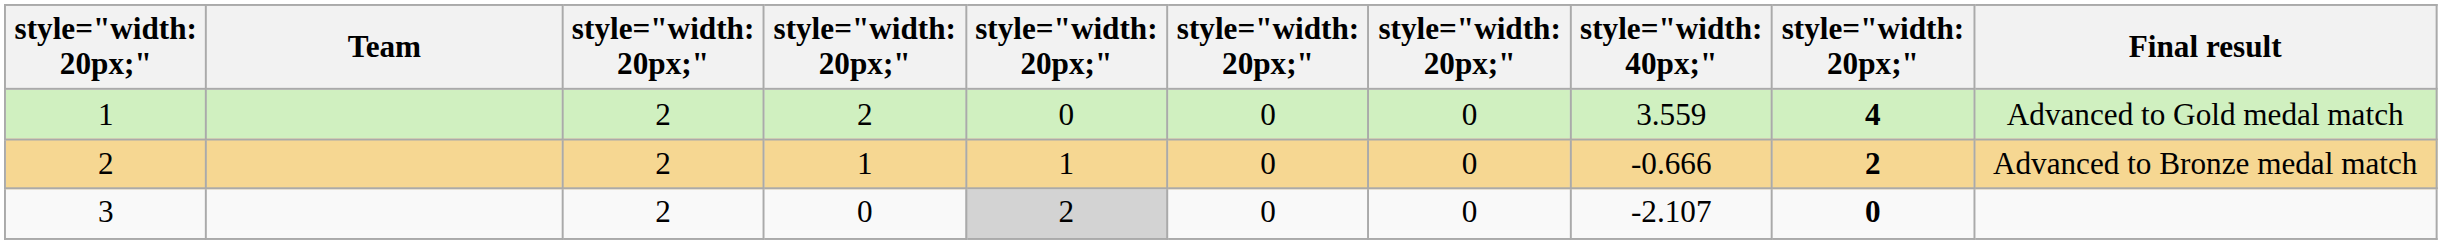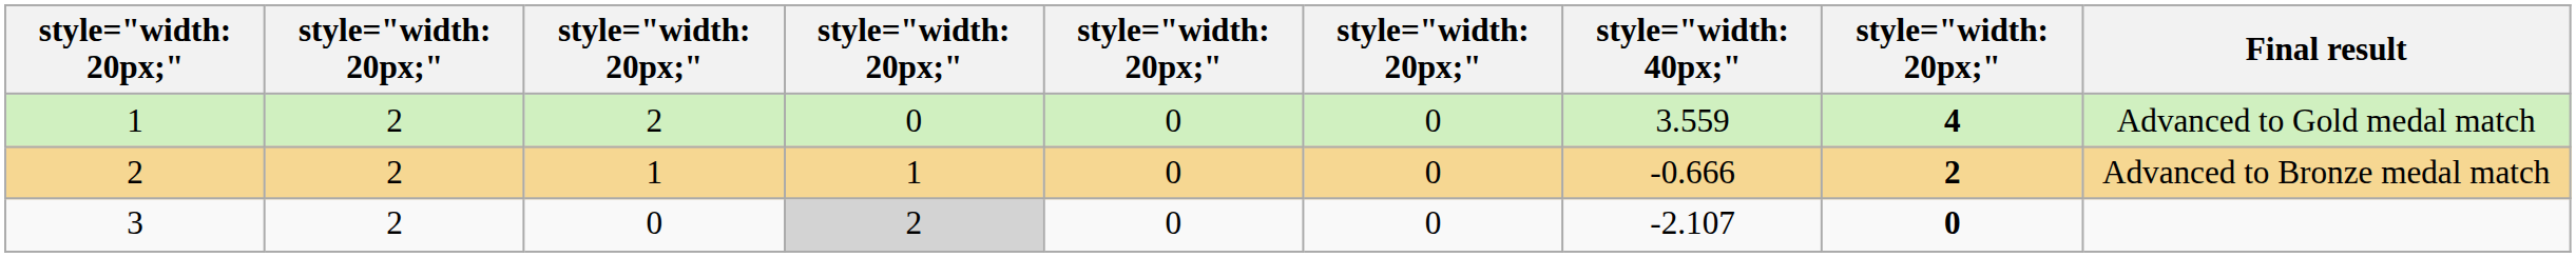- column: Team
